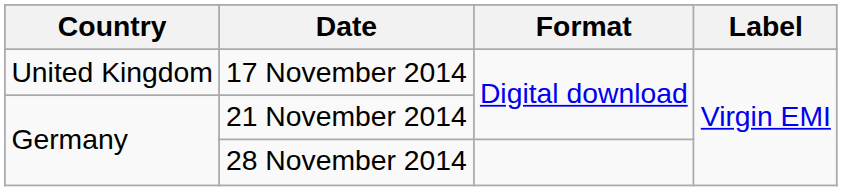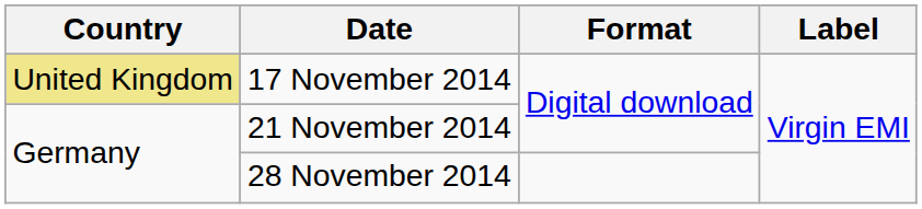17 November 2014 | Country: no background -> khaki background
